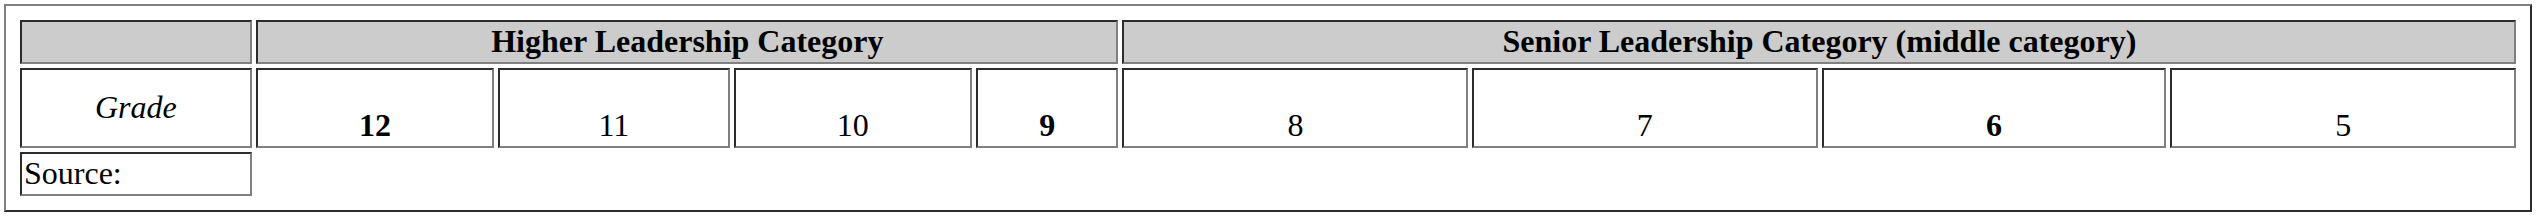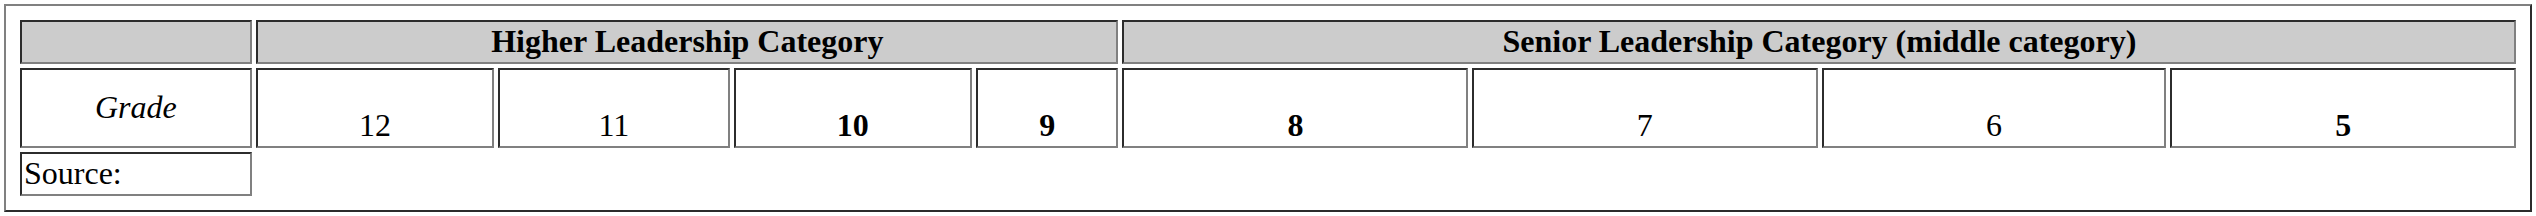Grade | column 2: bold -> normal
Grade | column 4: normal -> bold
Grade | column 6: normal -> bold
Grade | column 8: bold -> normal
Grade | column 9: normal -> bold
